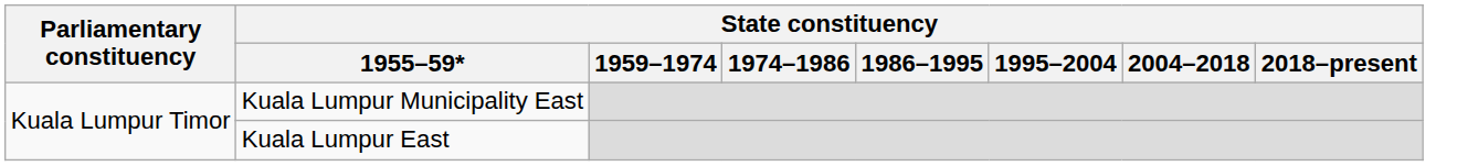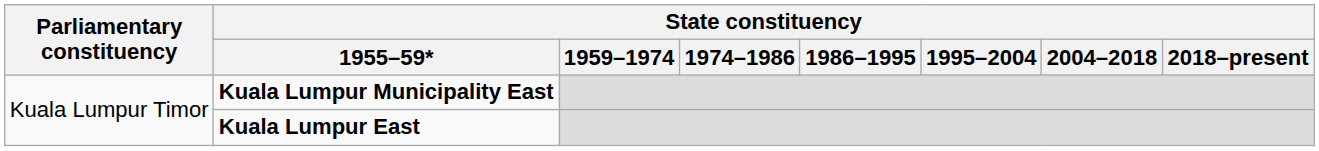Kuala Lumpur Municipality East | State constituency / 1955–59*: normal -> bold
Kuala Lumpur East | State constituency / 1955–59*: normal -> bold
